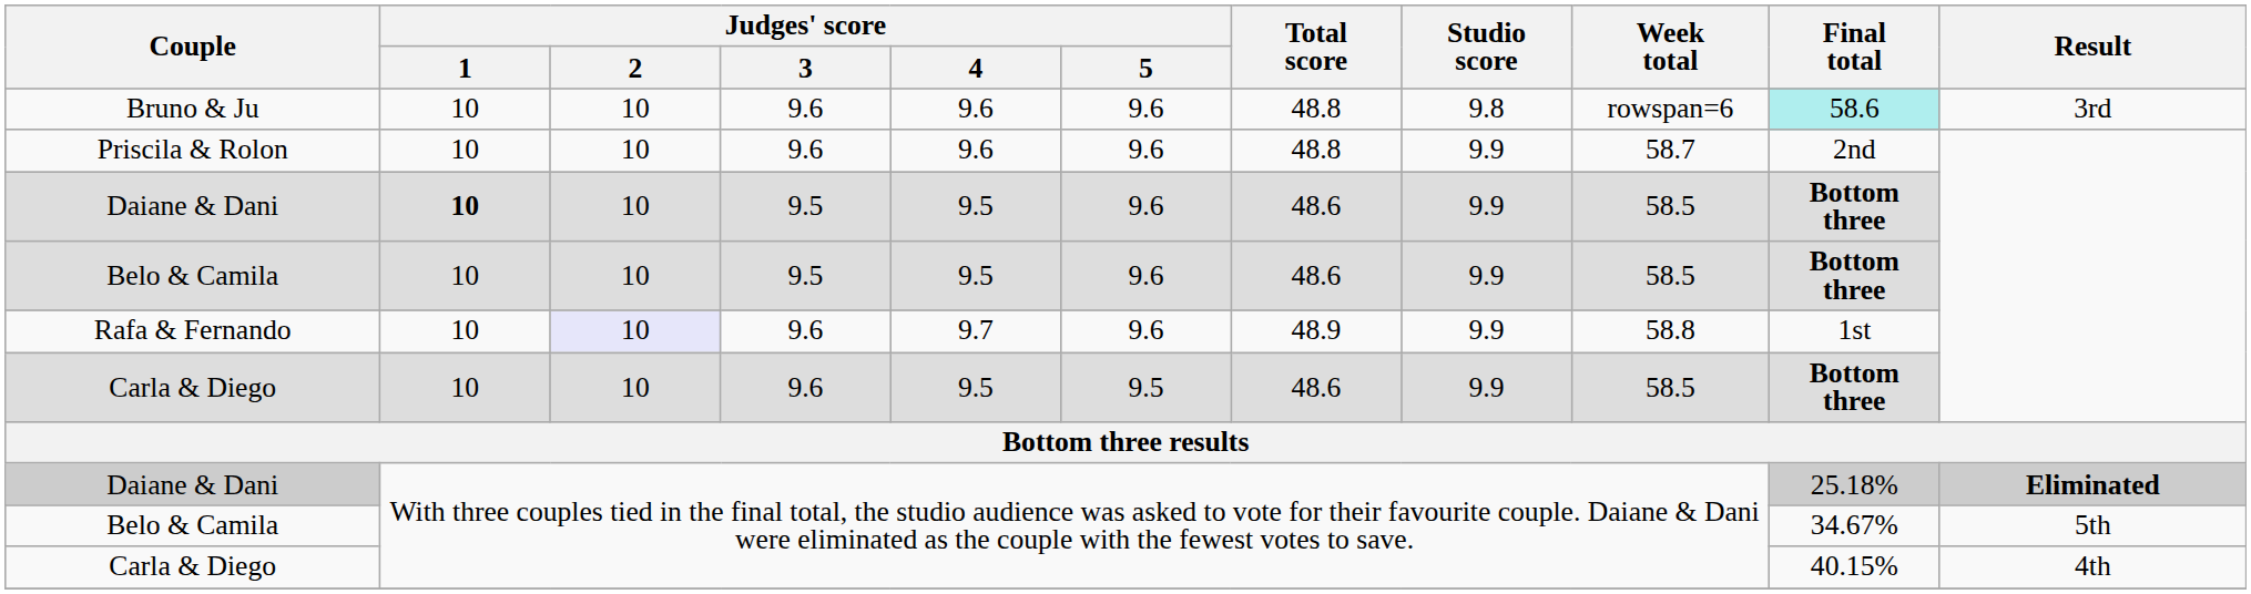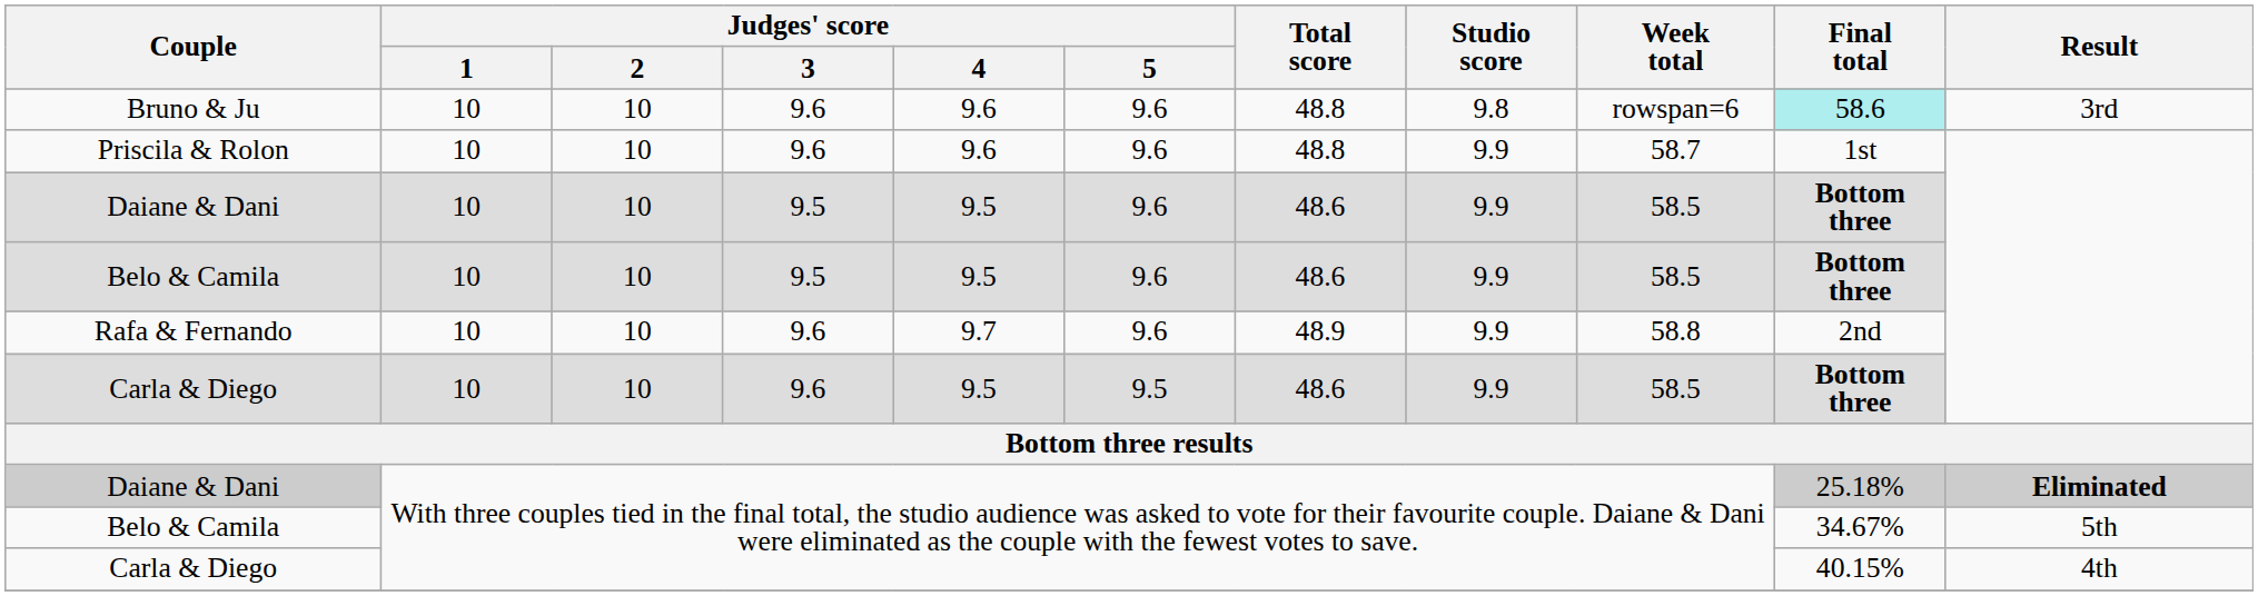Priscila & Rolon | Final total: 2nd -> 1st
Daiane & Dani / 9.5 | Judges' score / 1: bold -> normal
Rafa & Fernando | Judges' score / 2: lavender background -> no background
Rafa & Fernando | Final total: 1st -> 2nd
